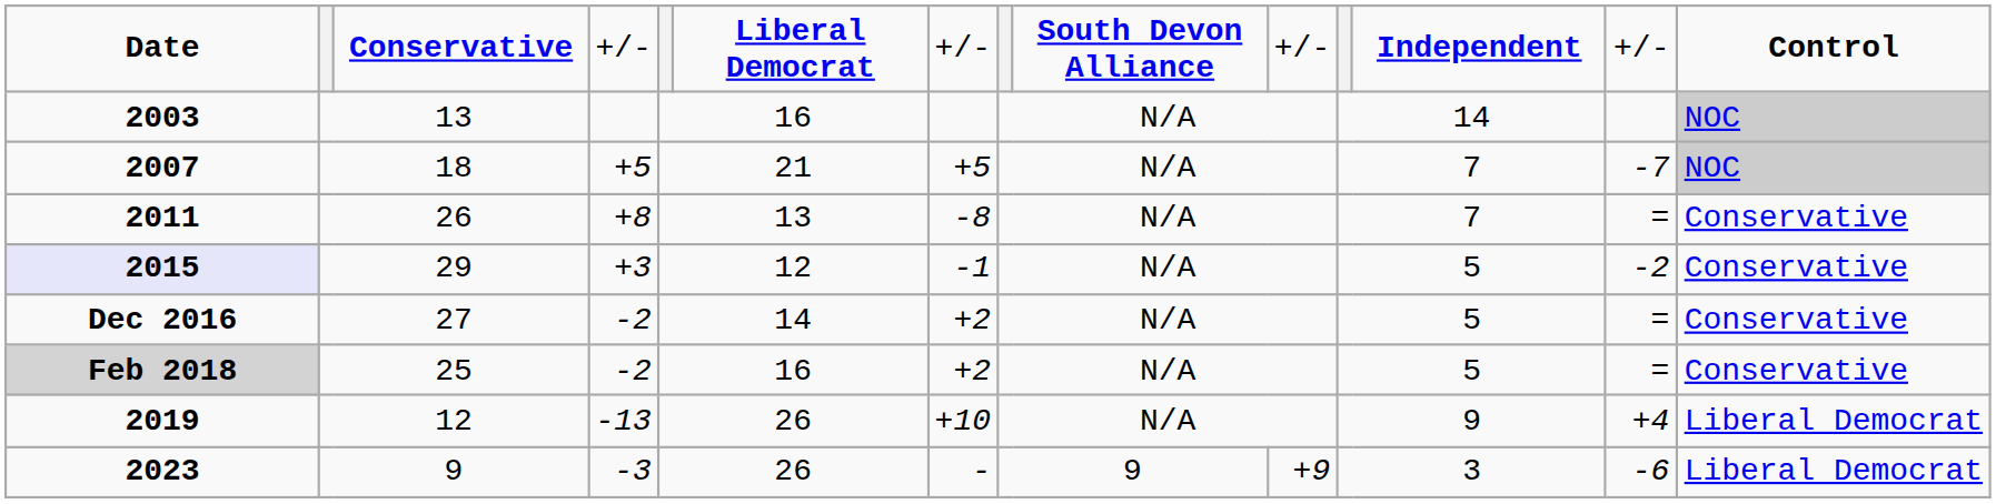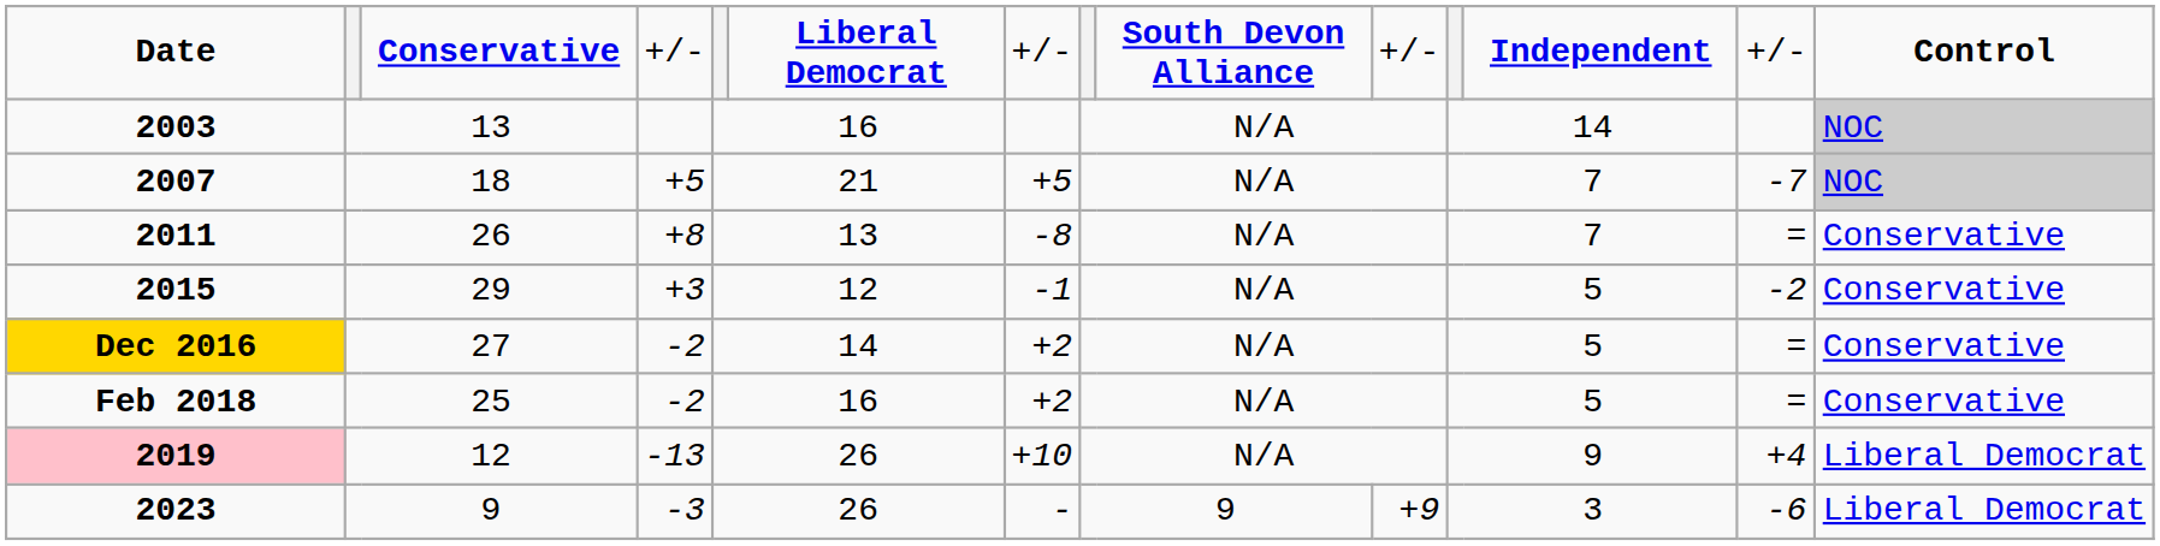2015 | column 1: lavender background -> no background
Dec 2016 | column 1: no background -> gold background
Feb 2018 | column 1: lightgrey background -> no background
2019 | column 1: no background -> pink background
